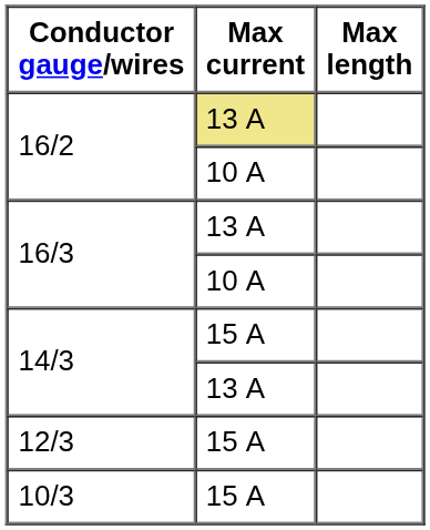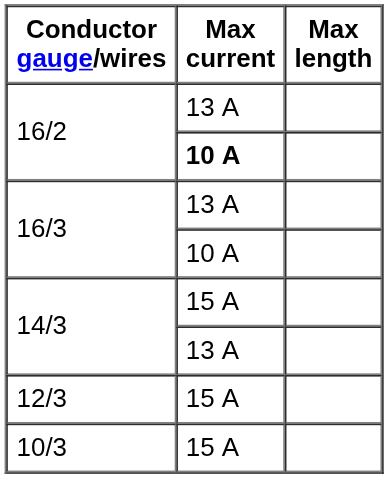16/2 / 13 A | Max current: khaki background -> no background
16/2 / 10 A | Max current: normal -> bold
